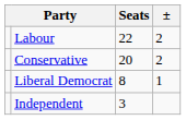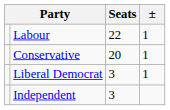Labour | ±: 2 -> 1
Conservative | ±: 2 -> 1
Liberal Democrat | Seats: 8 -> 3
